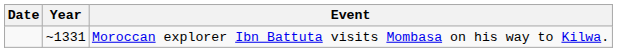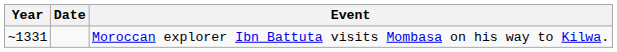columns swapped: Year <-> Date
